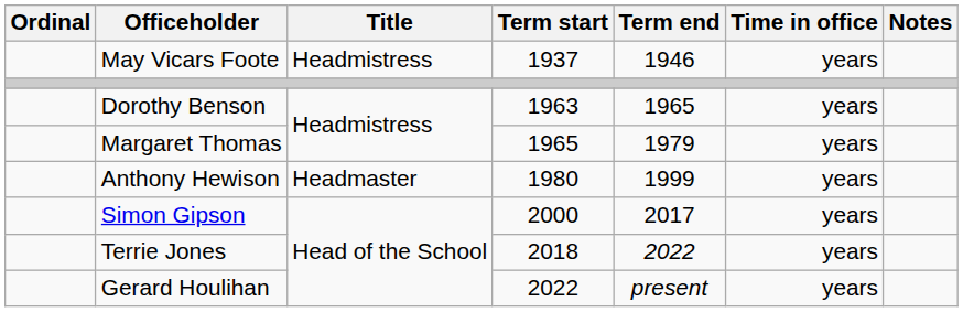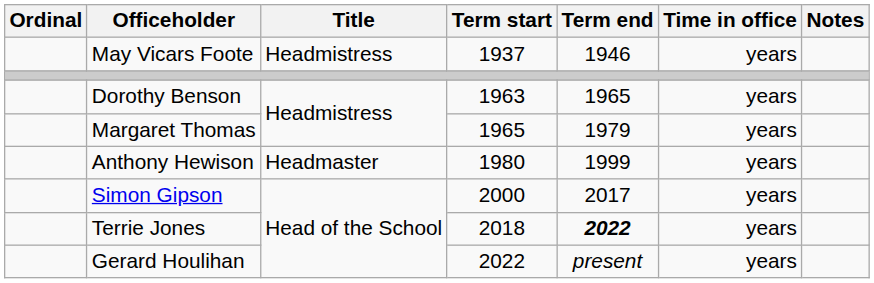Terrie Jones | Term end: normal -> bold
